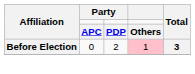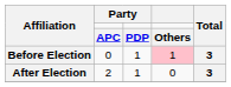Before Election | column 3: 2 -> 1
+ row: After Election | 2 | 1 | 0 | 3
